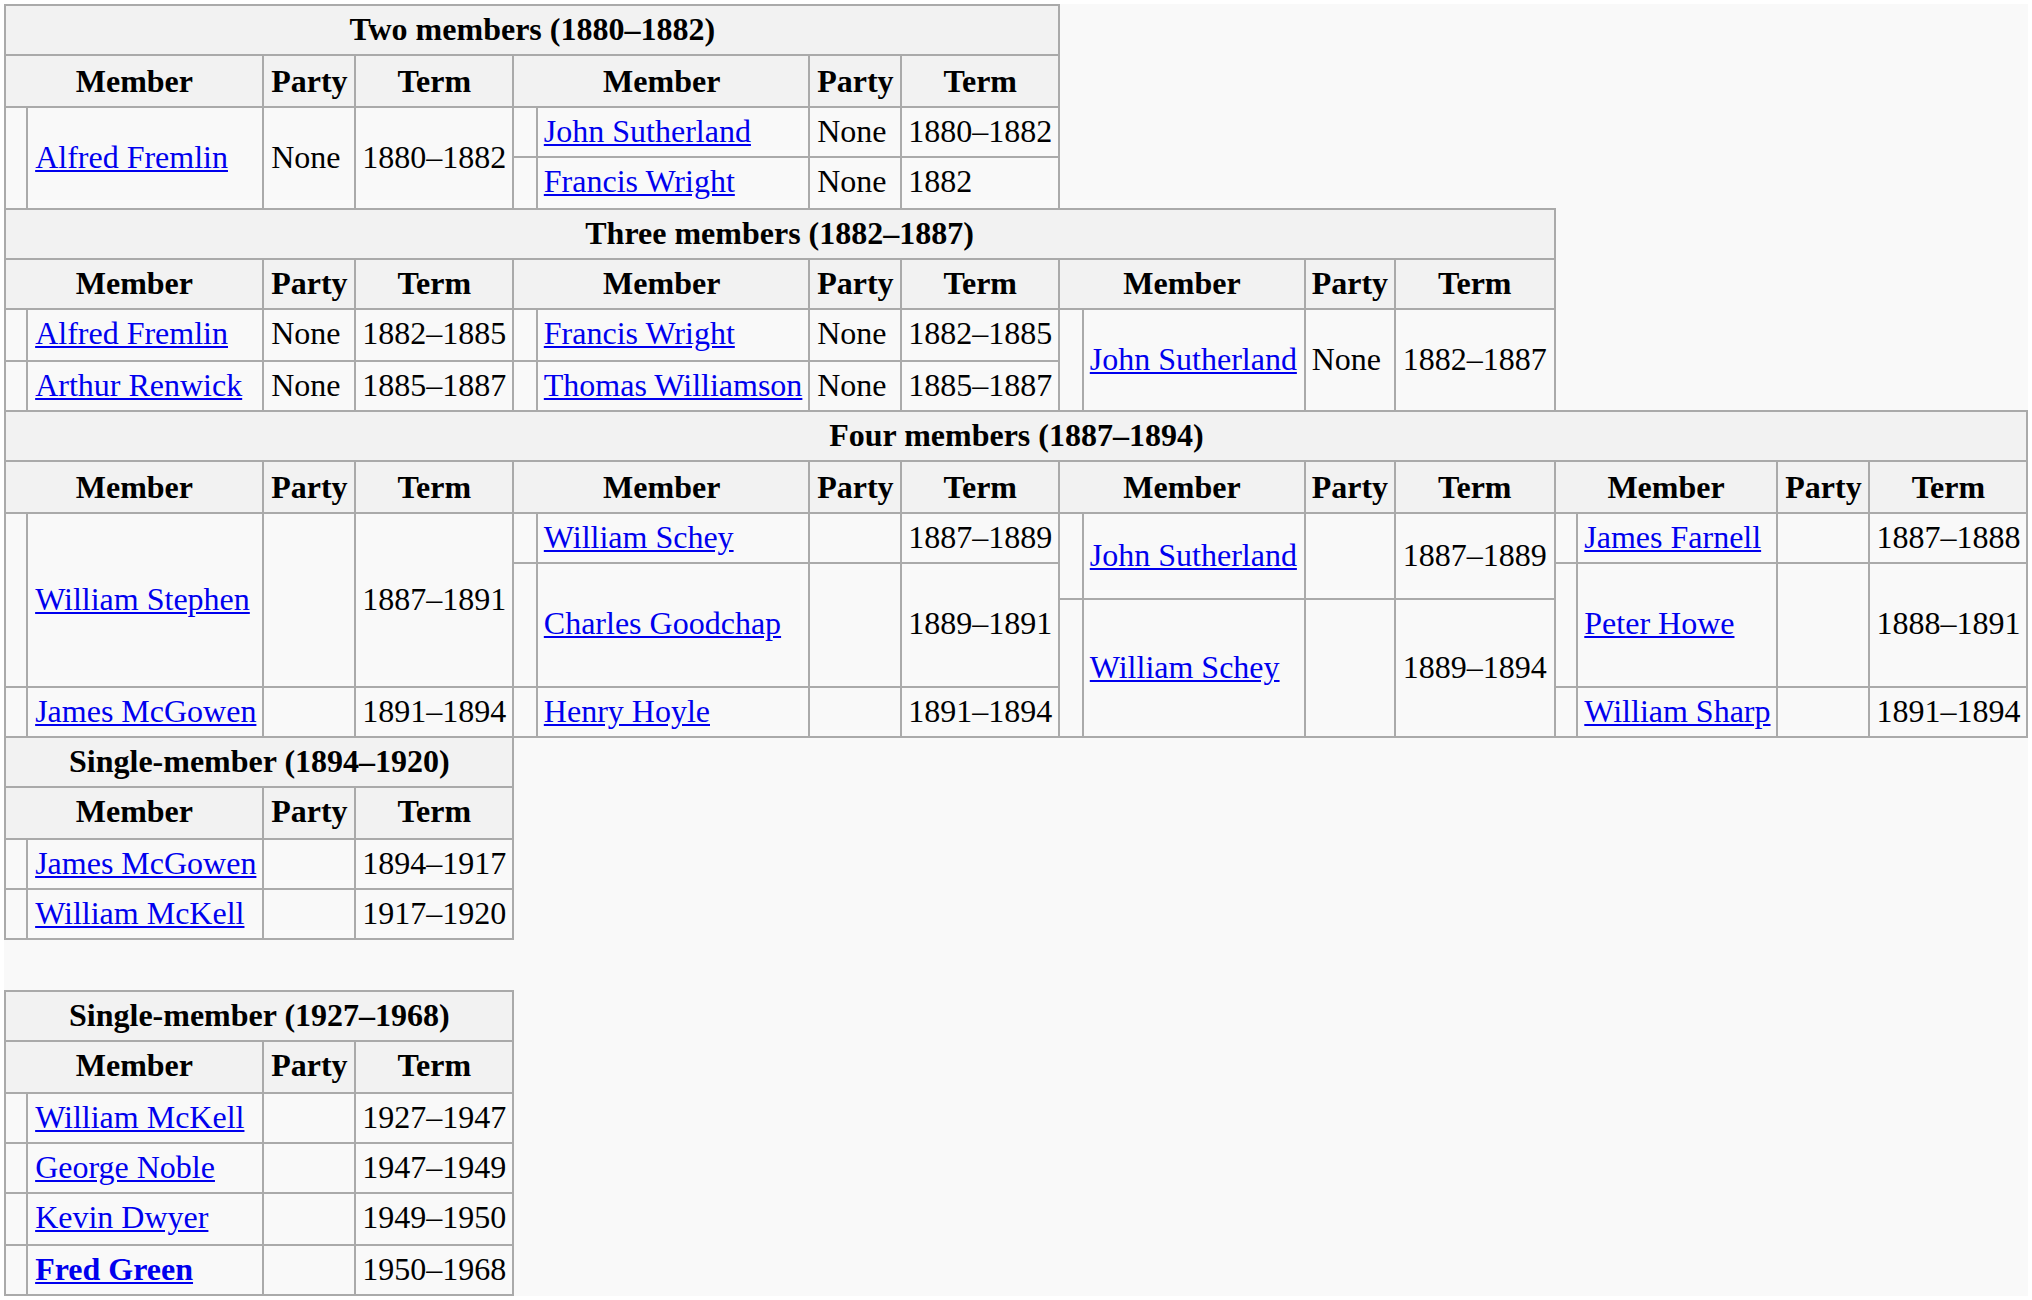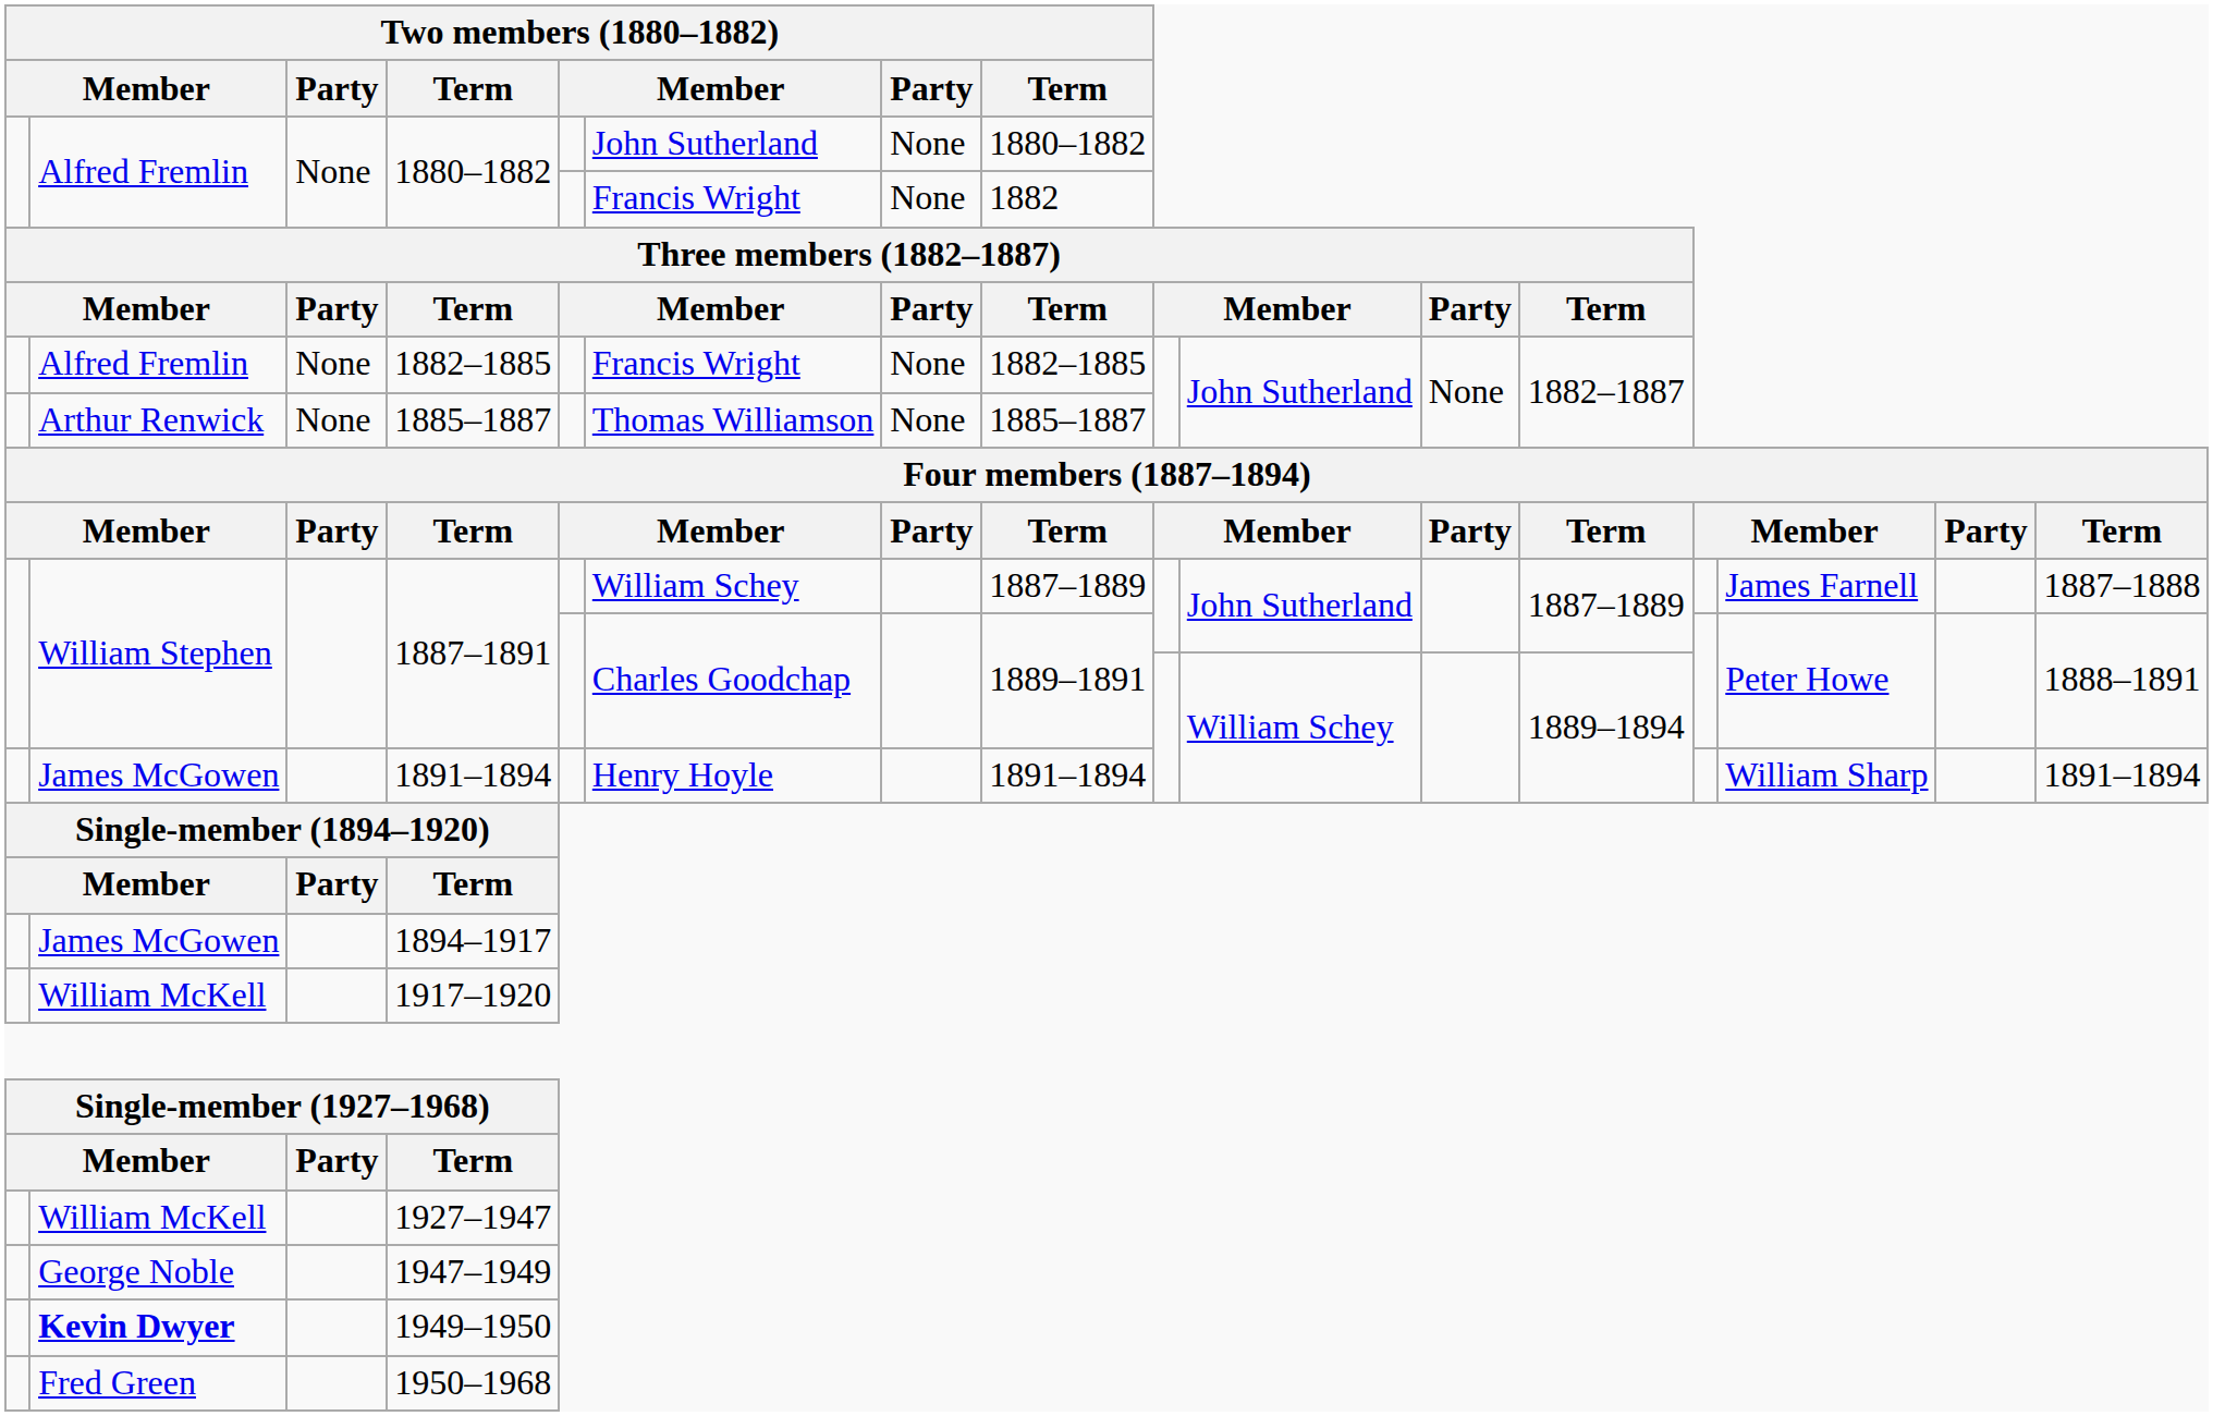1949–1950 | column 2: normal -> bold
1950–1968 | column 2: bold -> normal
